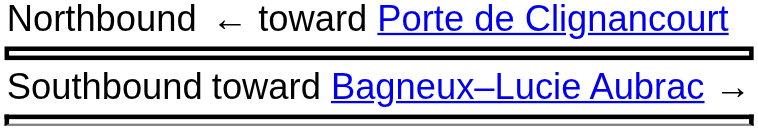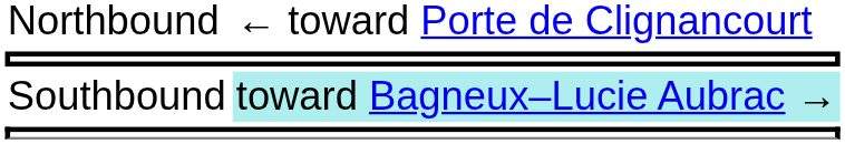row 2 | column 2: no background -> paleturquoise background
